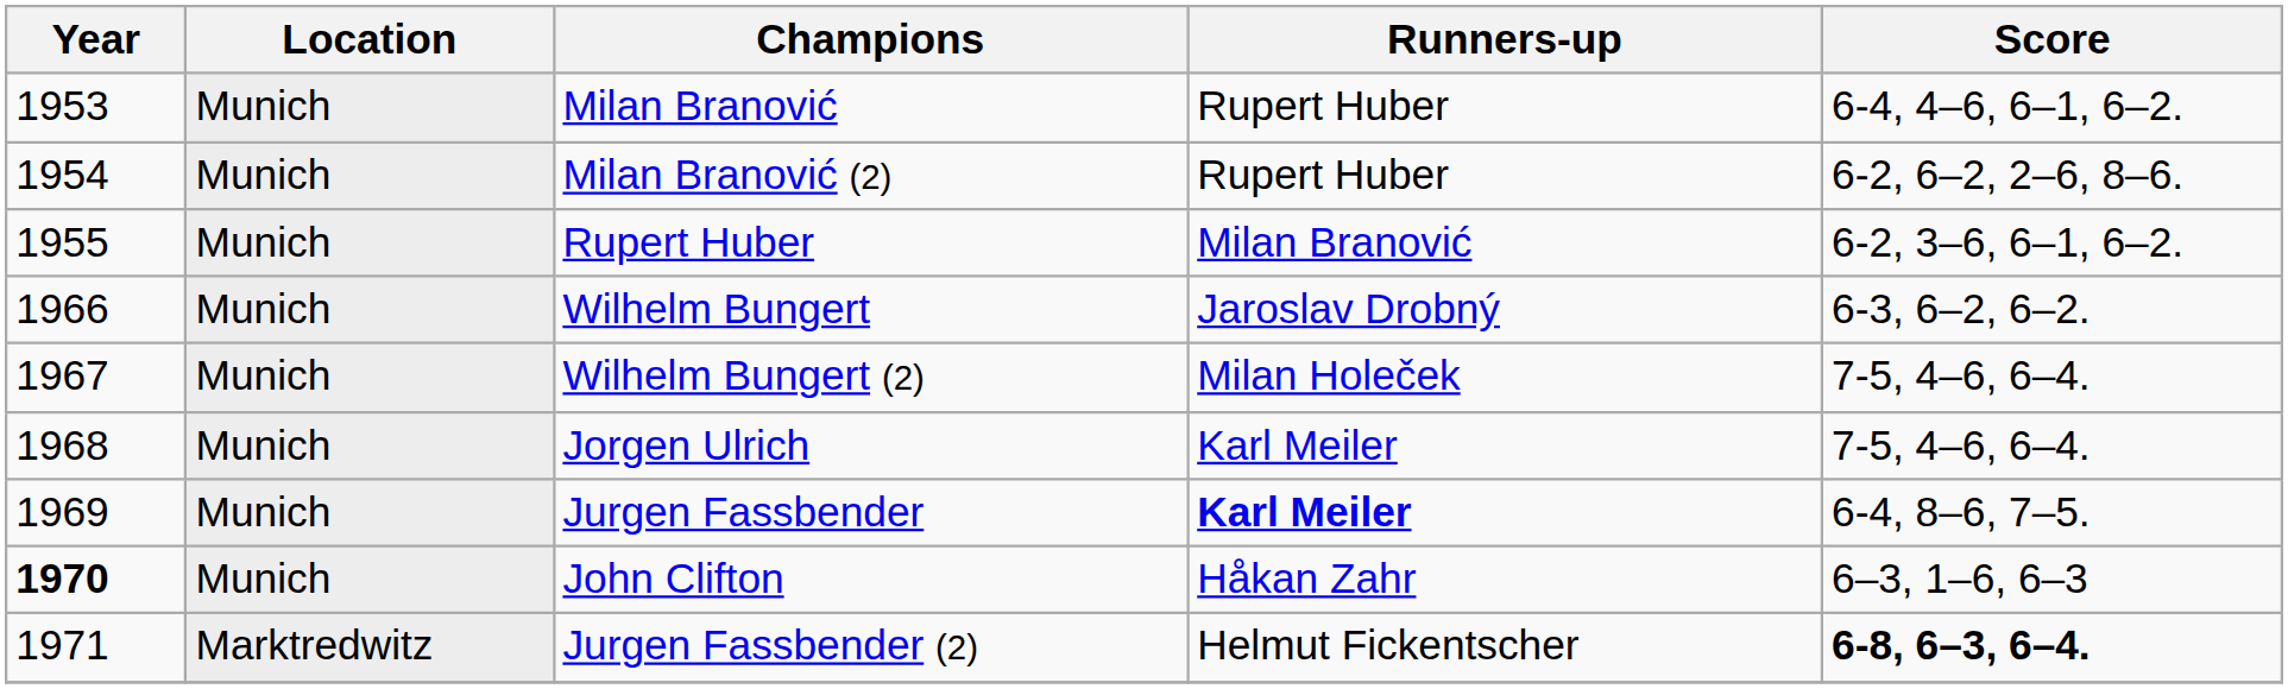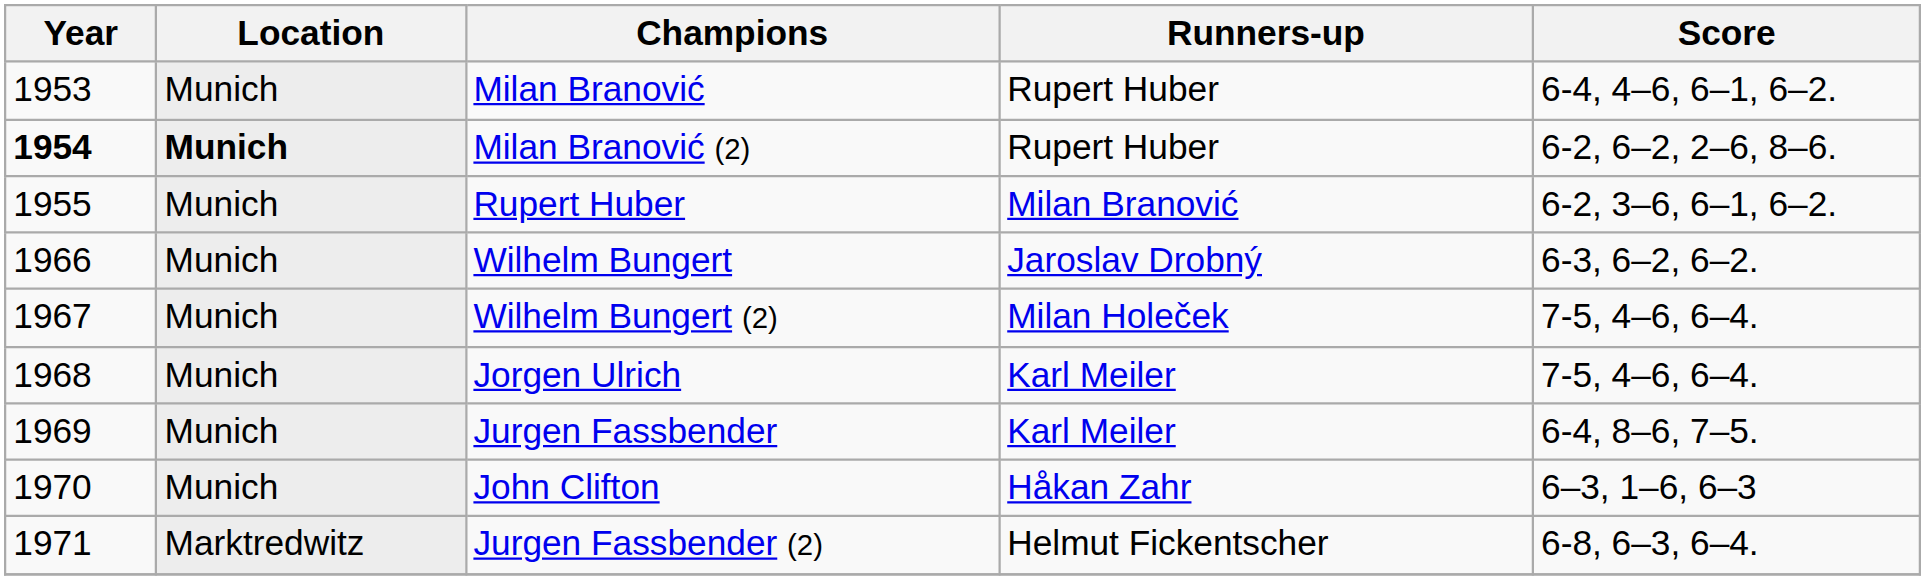Milan Branović (2) | Year: normal -> bold
Milan Branović (2) | Location: normal -> bold
Jurgen Fassbender | Runners-up: bold -> normal
John Clifton | Year: bold -> normal
Jurgen Fassbender (2) | Score: bold -> normal
